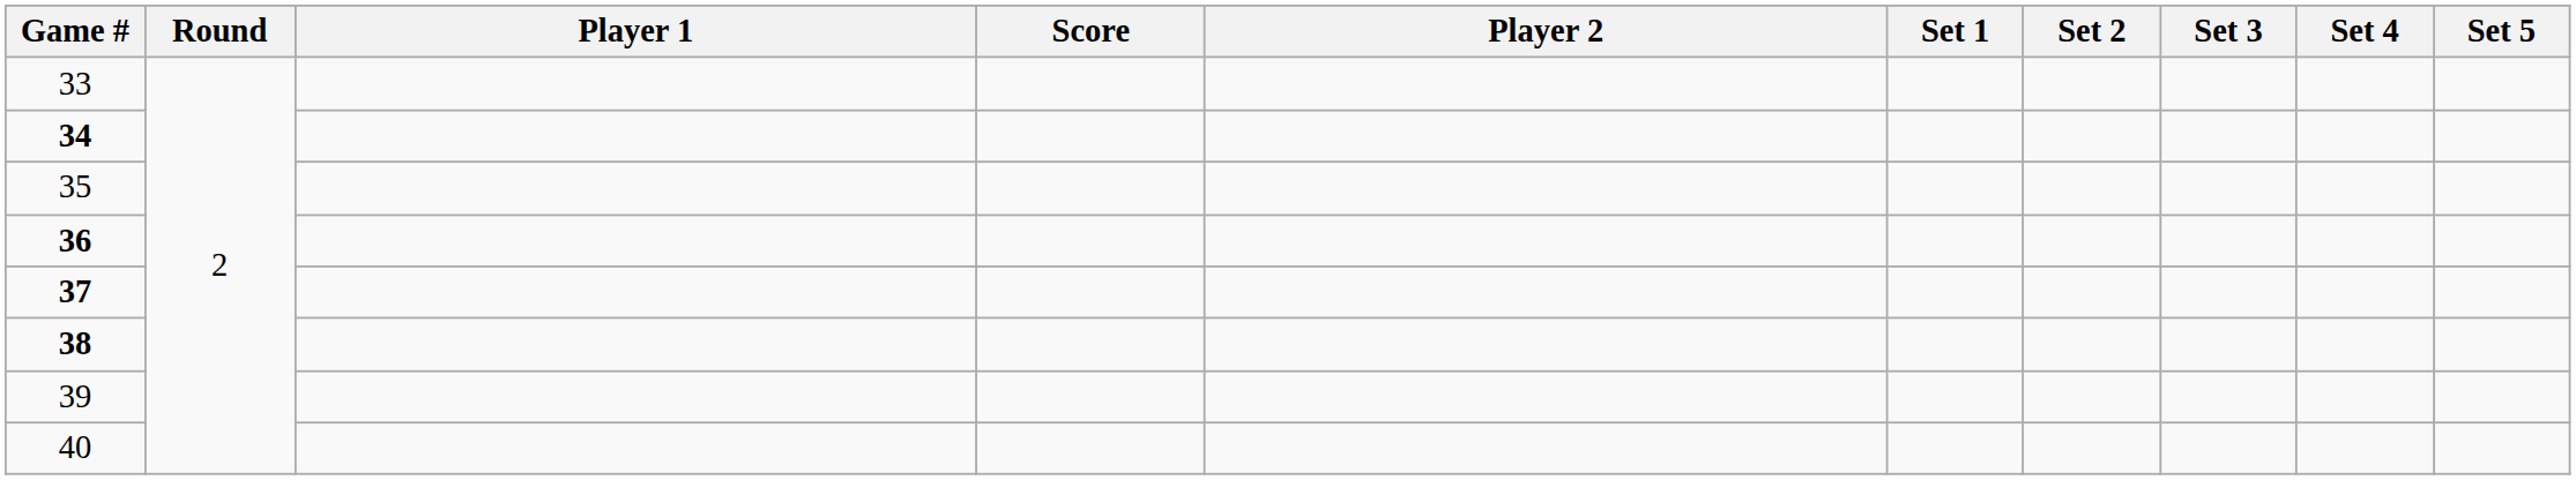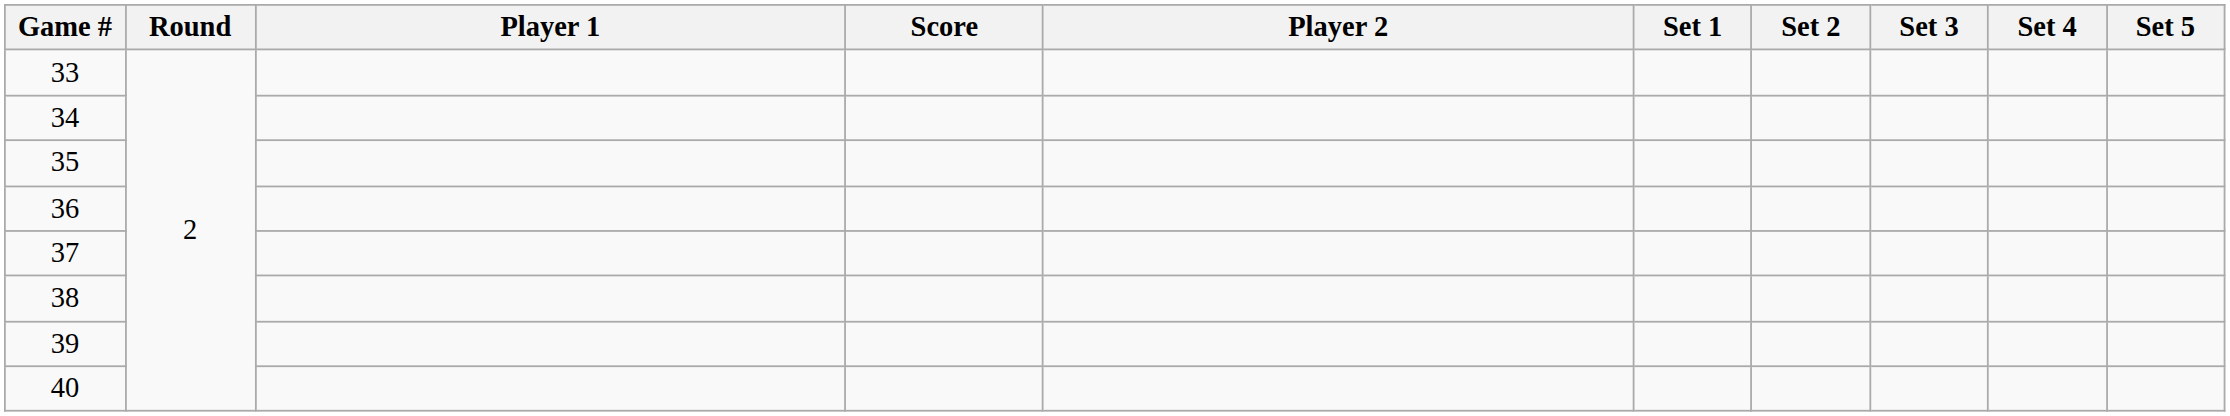34 | Game #: bold -> normal
36 | Game #: bold -> normal
37 | Game #: bold -> normal
38 | Game #: bold -> normal
